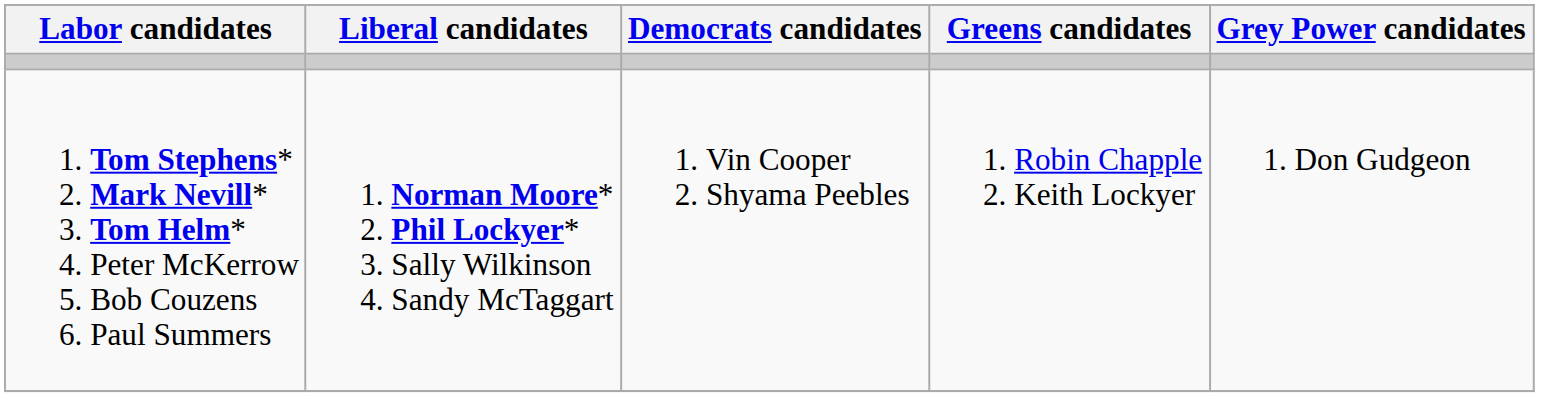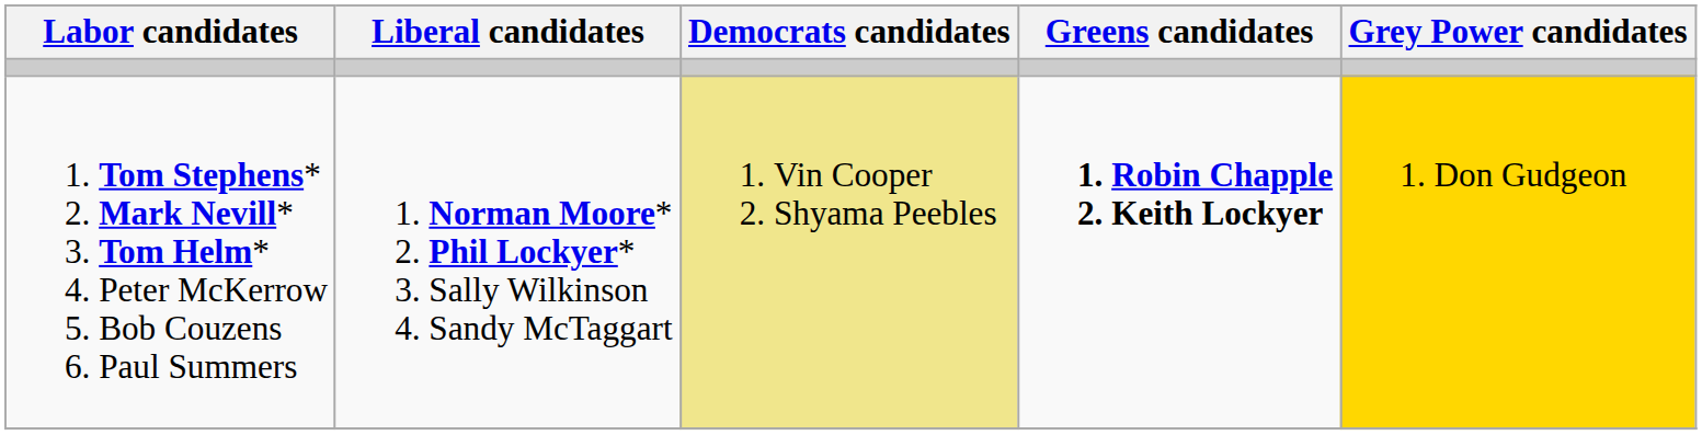row 3 | Democrats candidates: no background -> khaki background
row 3 | Greens candidates: normal -> bold
row 3 | Grey Power candidates: no background -> gold background
